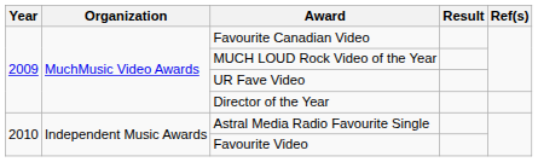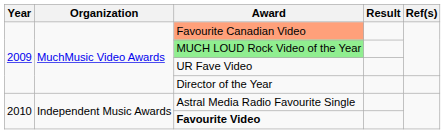Favourite Canadian Video | Award: no background -> lightsalmon background
MUCH LOUD Rock Video of the Year | Award: no background -> lightgreen background
Favourite Video | Award: normal -> bold
